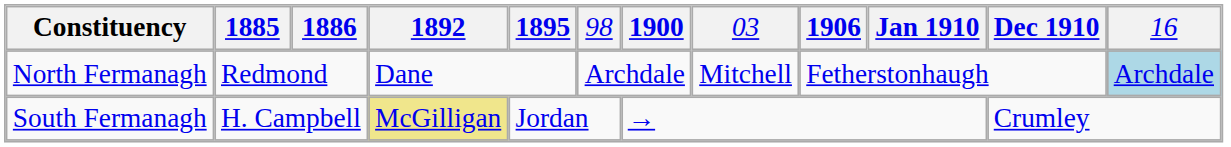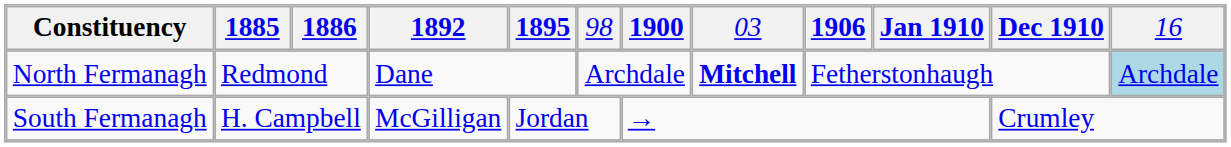North Fermanagh | 03: normal -> bold
South Fermanagh | 1892: khaki background -> no background
